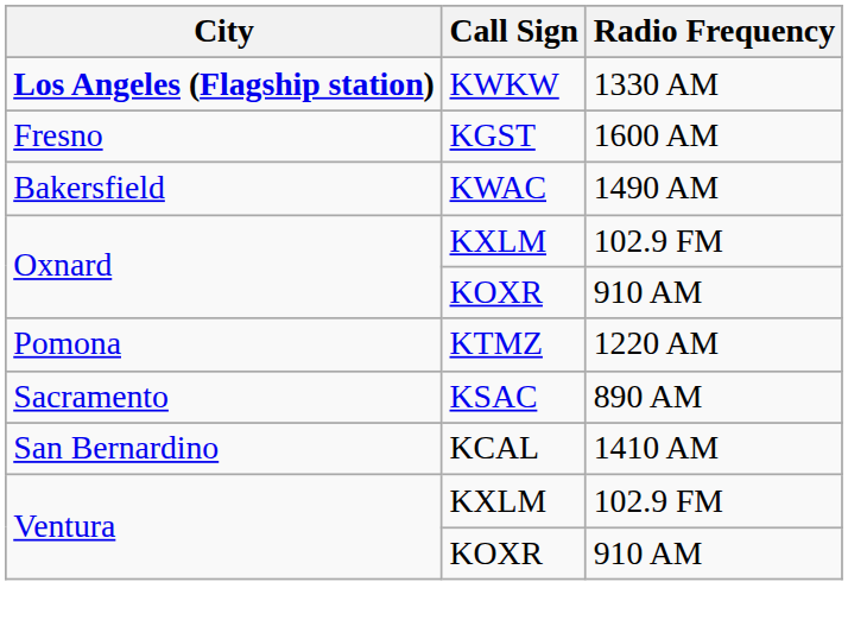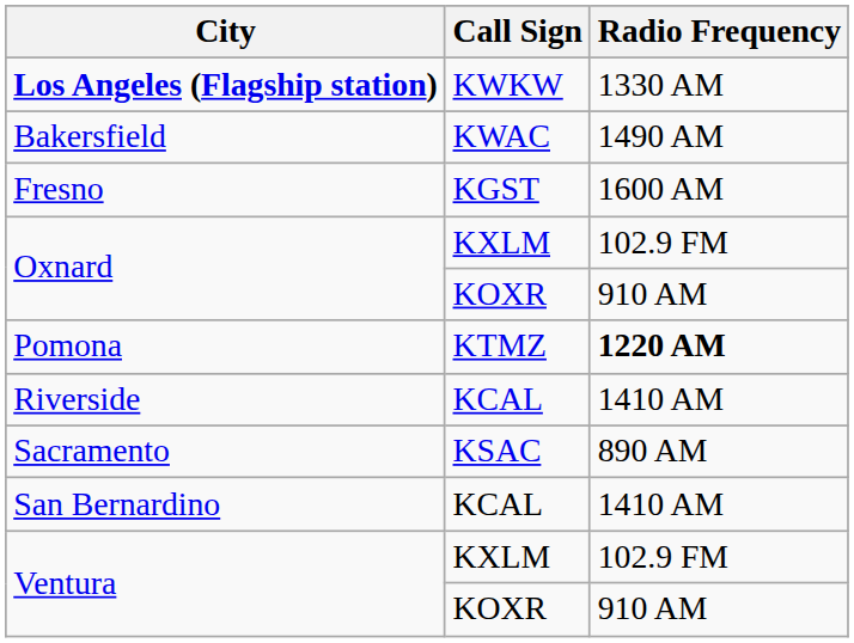rows swapped: Bakersfield <-> Fresno
Pomona | Radio Frequency: normal -> bold
+ row: Riverside | KCAL | 1410 AM
